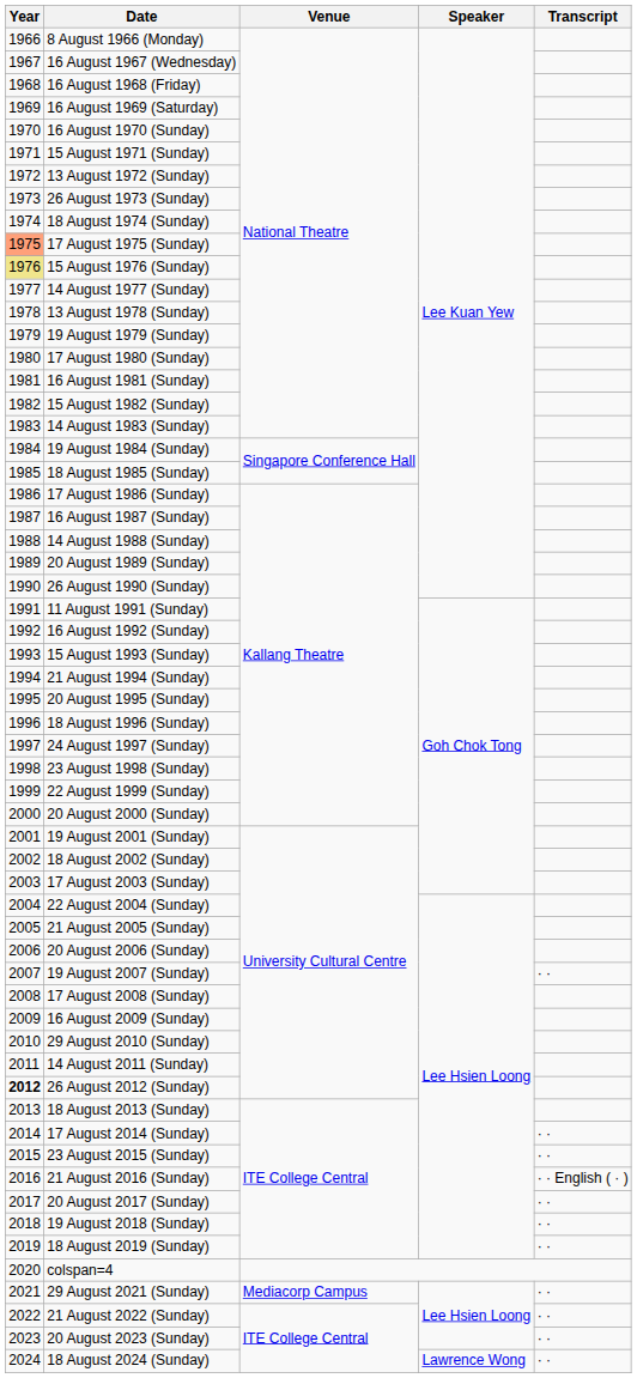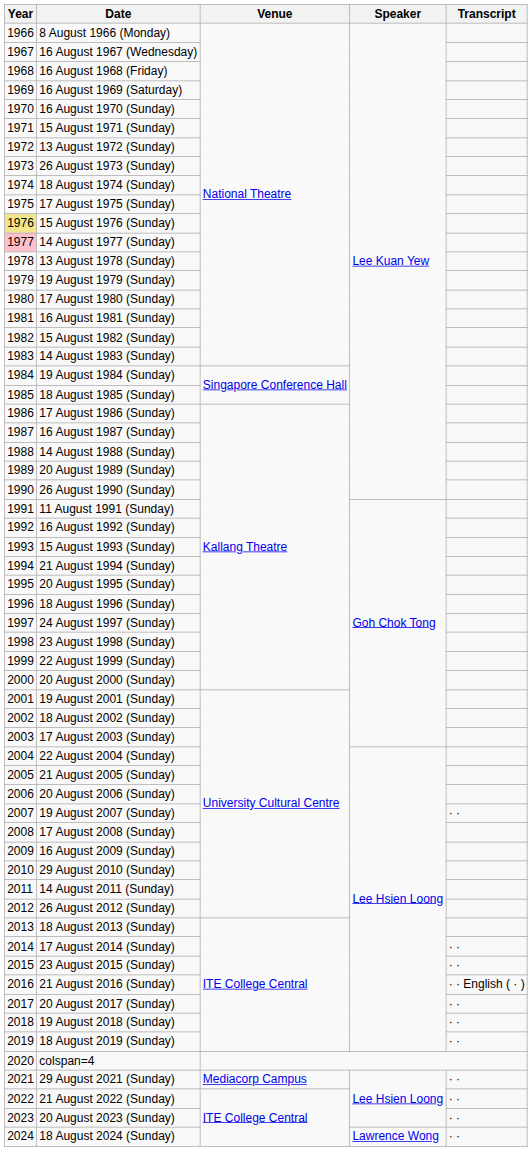17 August 1975 (Sunday) | Year: lightsalmon background -> no background
14 August 1977 (Sunday) | Year: no background -> pink background
26 August 2012 (Sunday) | Year: bold -> normal
